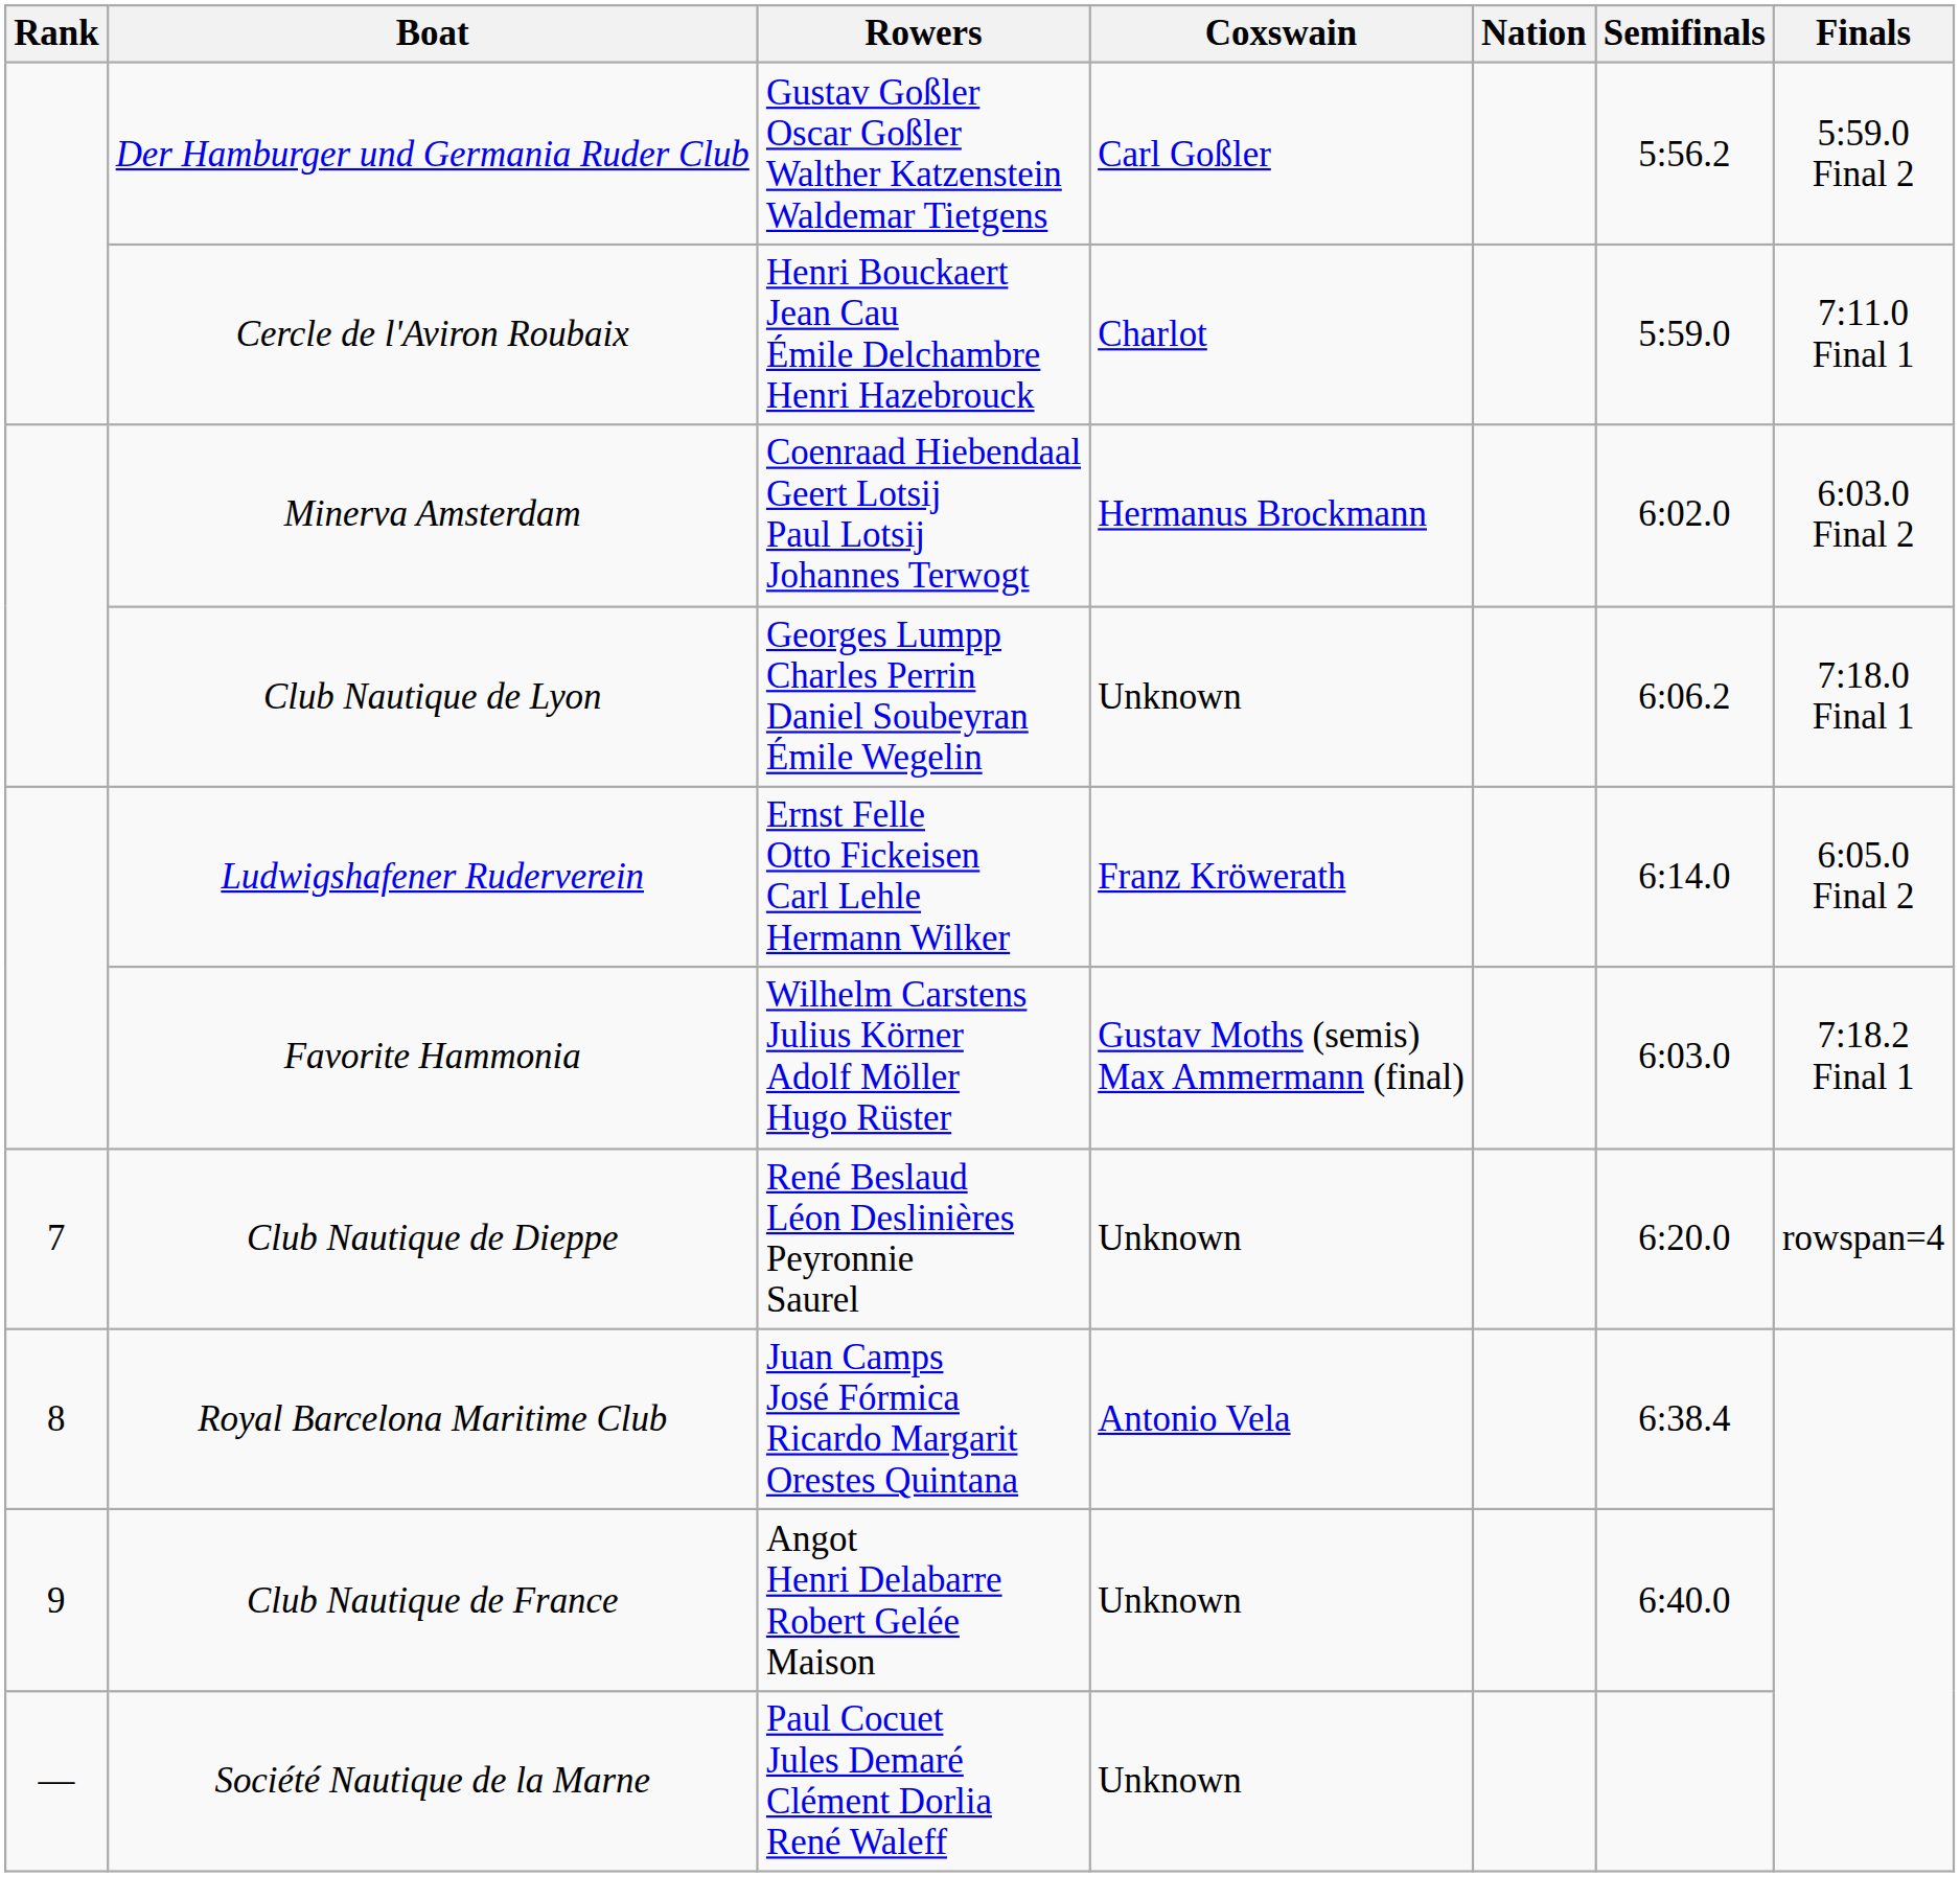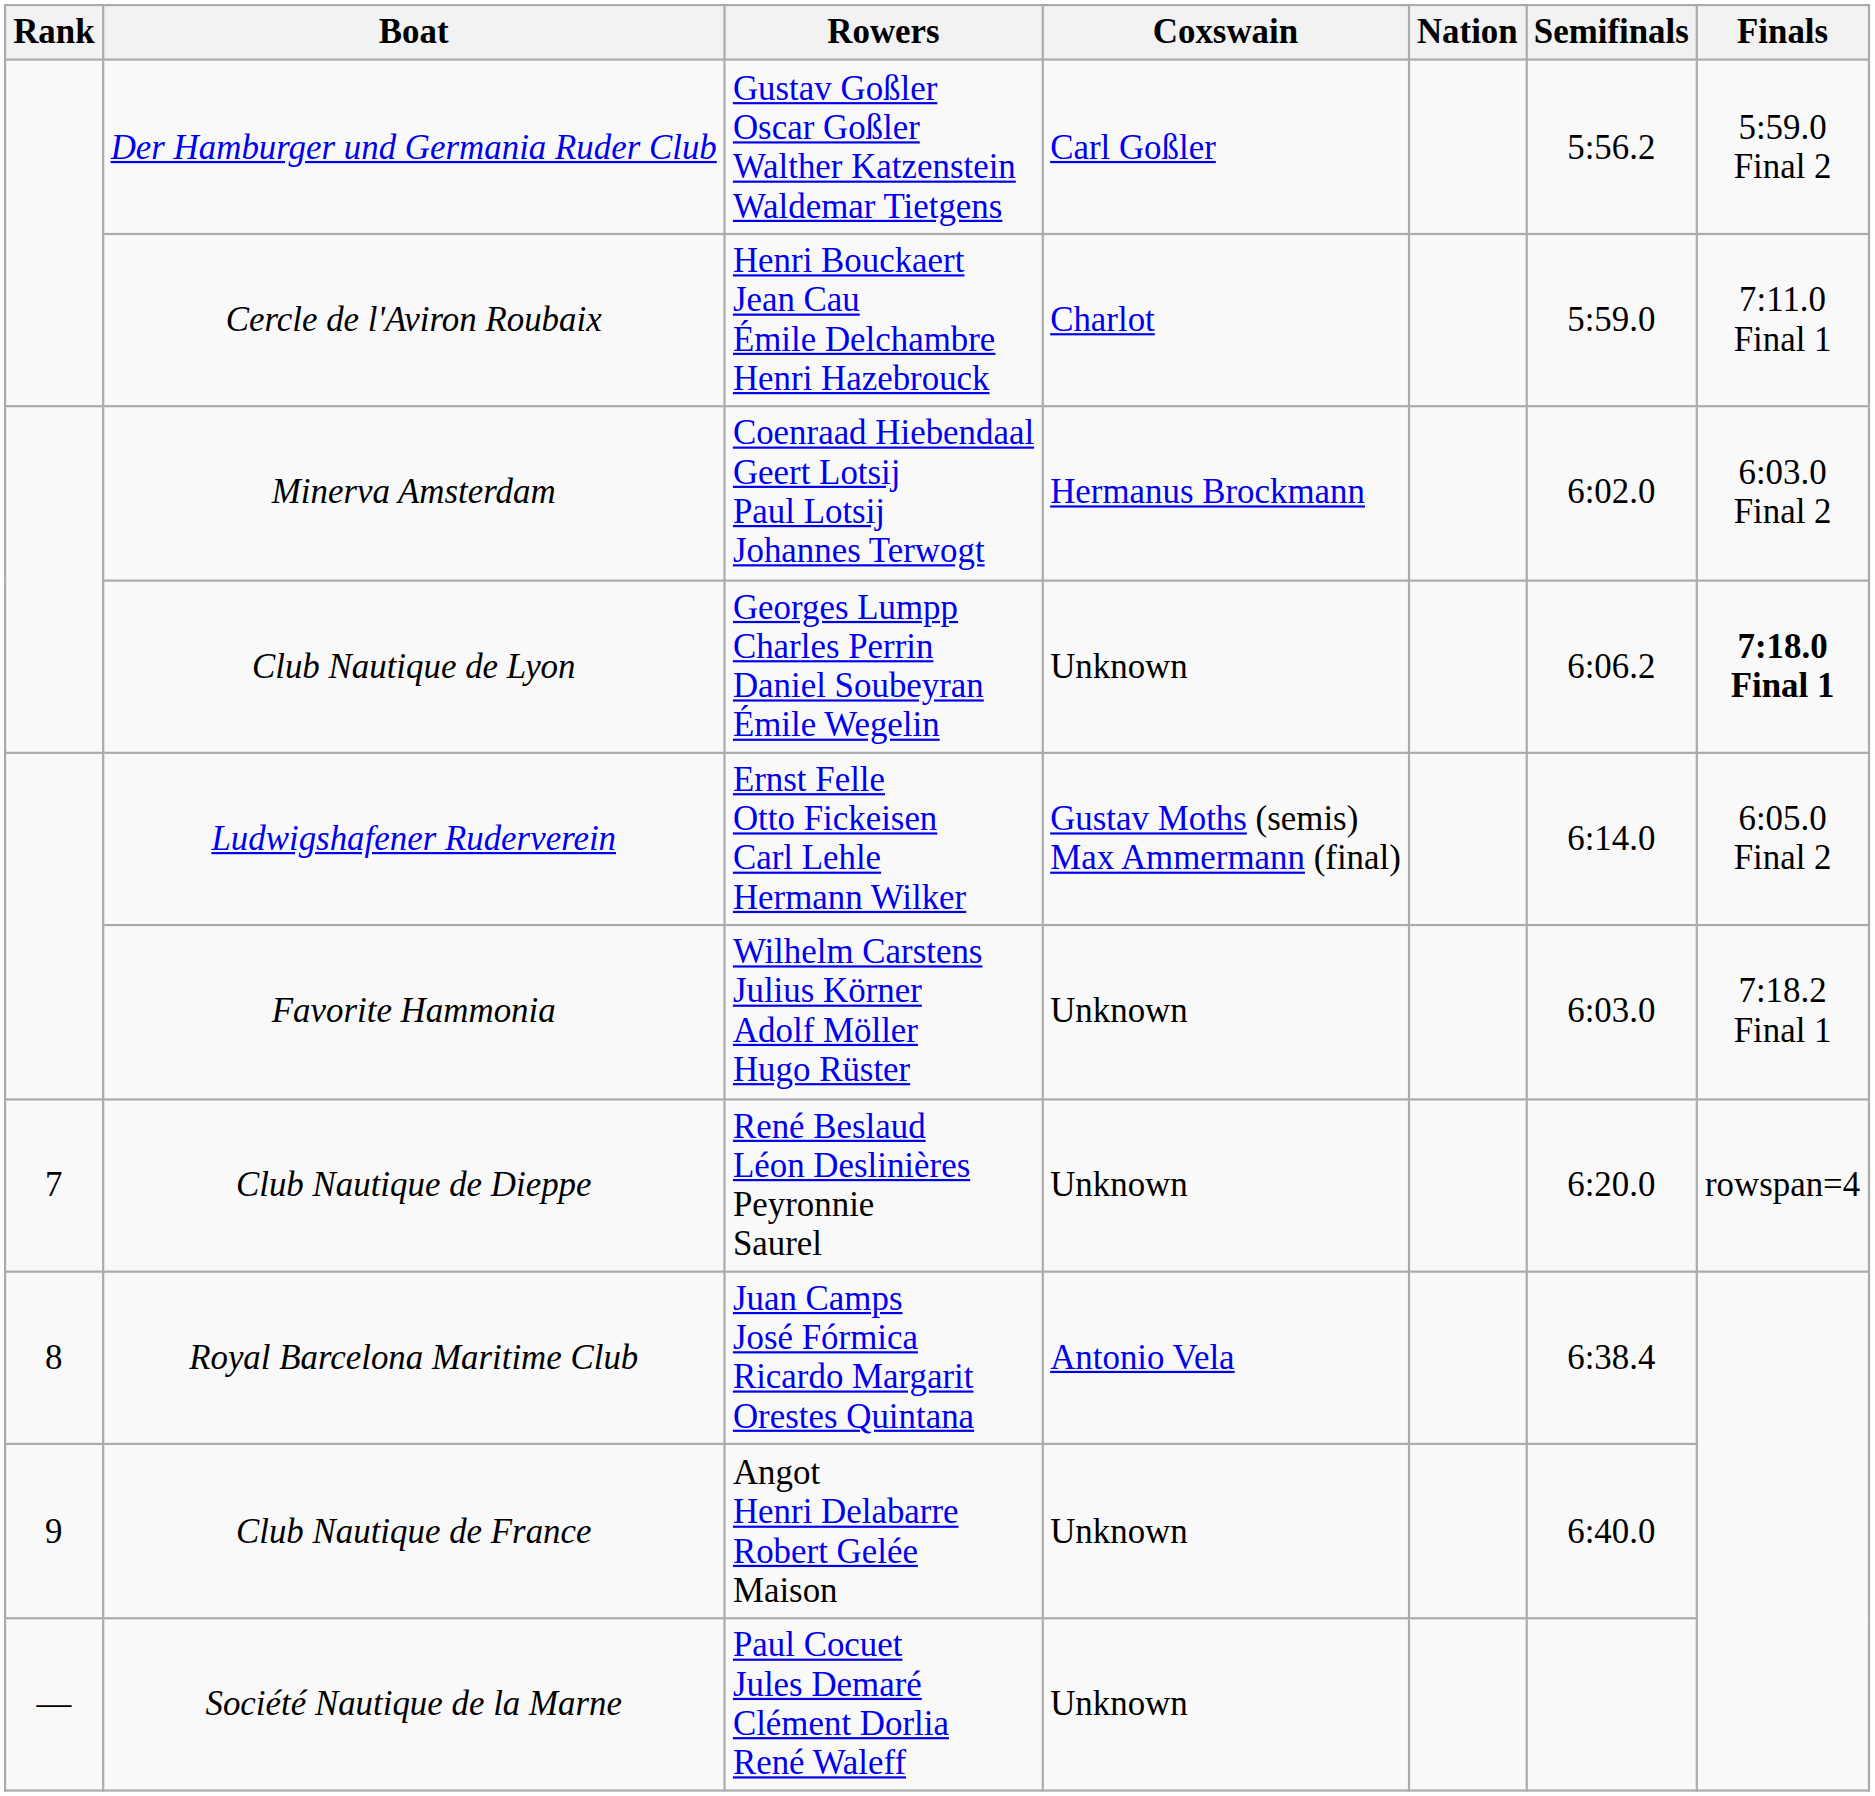Club Nautique de Lyon | Finals: normal -> bold
Ludwigshafener Ruderverein | Coxswain: Franz Kröwerath -> Gustav Moths (semis) Max Ammermann (final)
Favorite Hammonia | Coxswain: Gustav Moths (semis) Max Ammermann (final) -> Unknown
